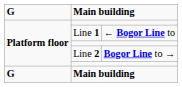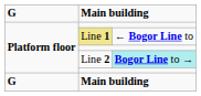Line 1 | column 2: no background -> khaki background
Line 2 | column 3: no background -> paleturquoise background
